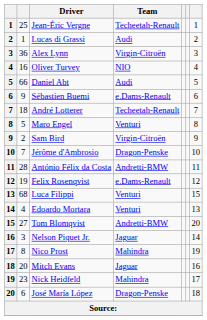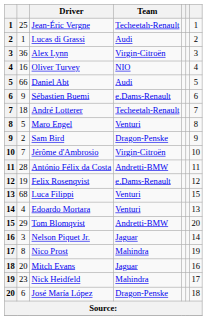Sam Bird | Team: Virgin-Citroën -> Dragon-Penske
Jérôme d'Ambrosio | Team: Dragon-Penske -> Virgin-Citroën
Tom Blomqvist | column 2: 27 -> 29
